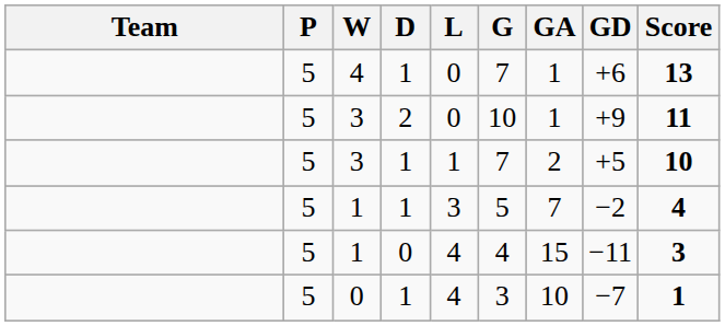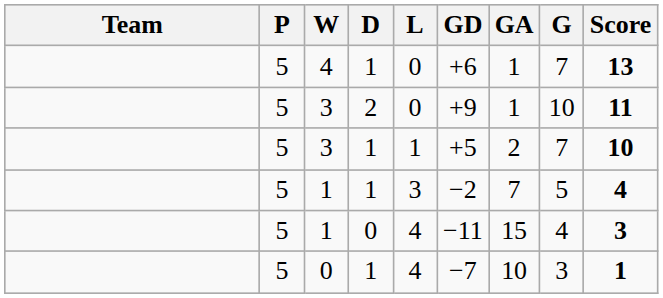columns swapped: G <-> GD
